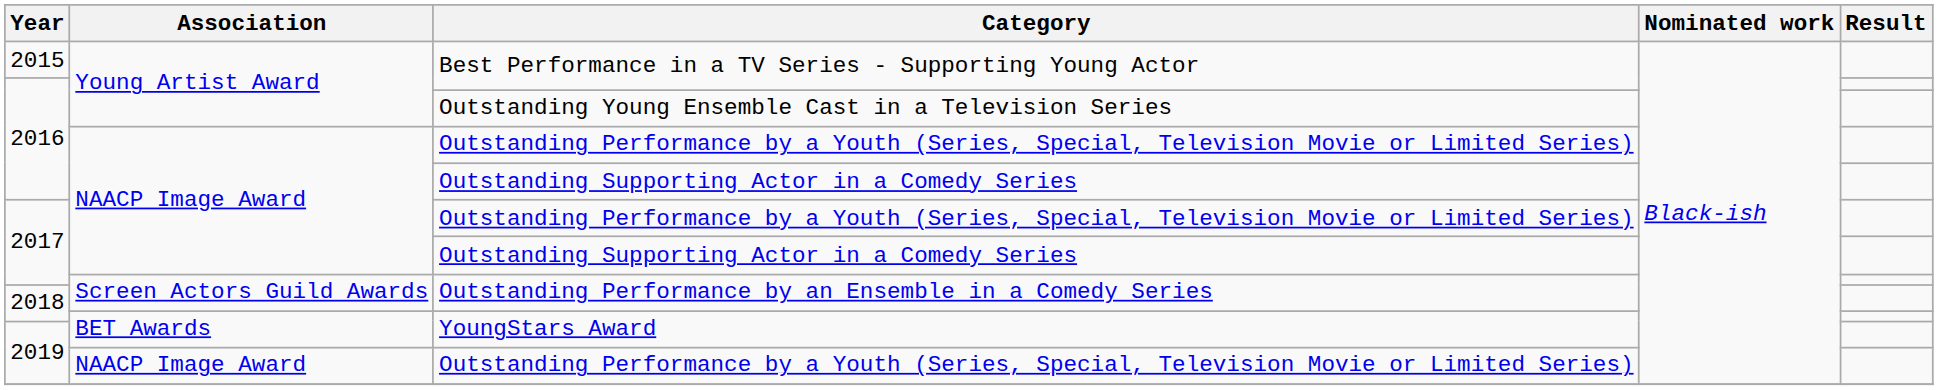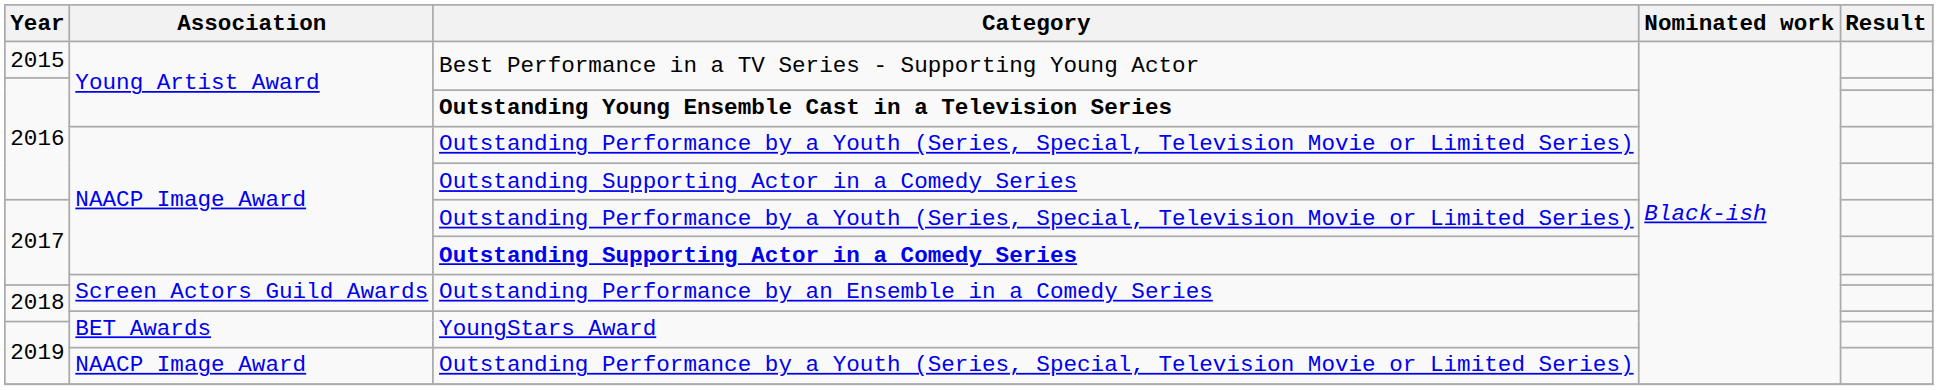Outstanding Young Ensemble Cast in a Television Series | Category: normal -> bold
2017 / Outstanding Supporting Actor in a Comedy Series | Category: normal -> bold
